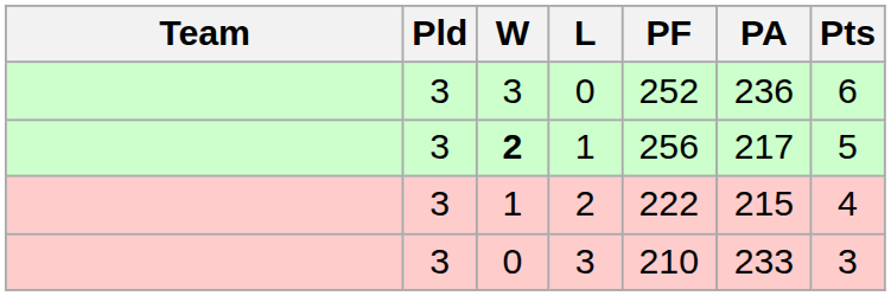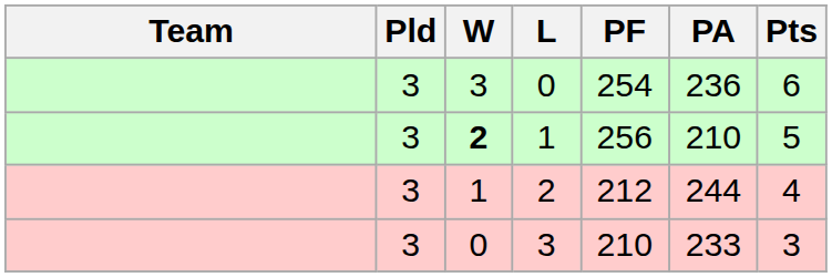row 2 | PF: 252 -> 254
row 3 | PA: 217 -> 210
row 4 | PF: 222 -> 212
row 4 | PA: 215 -> 244
